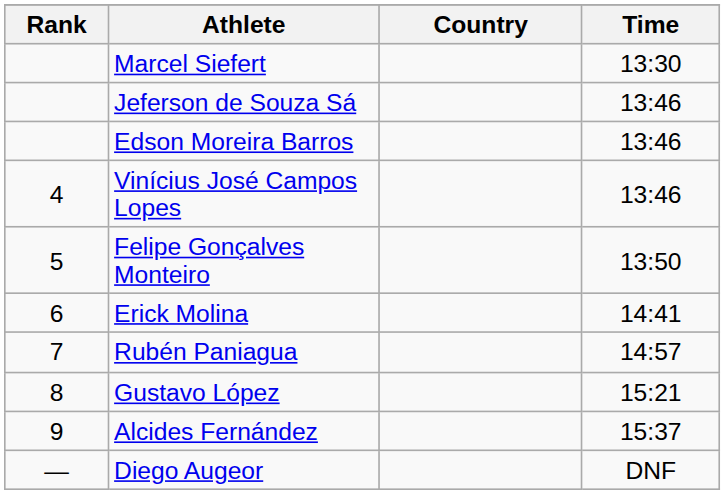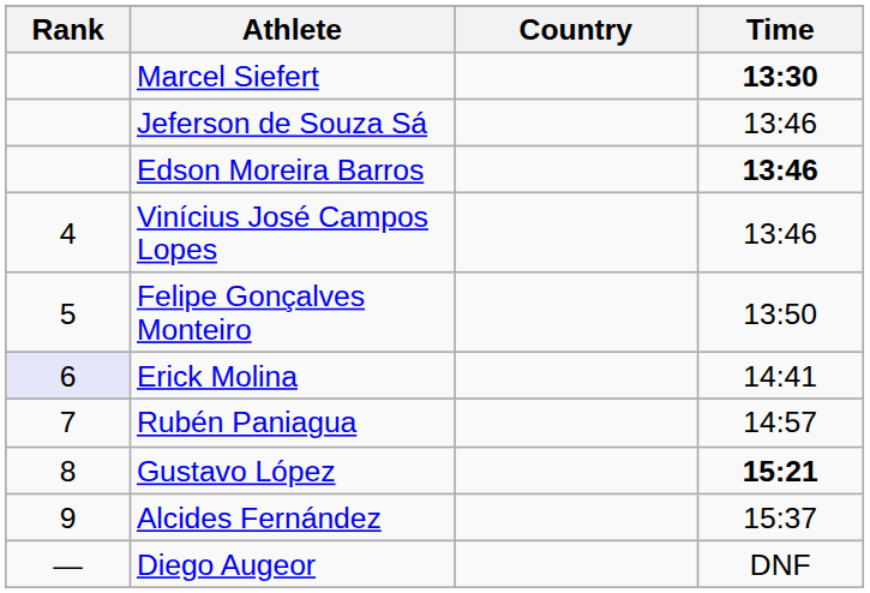Marcel Siefert | Time: normal -> bold
Edson Moreira Barros | Time: normal -> bold
Erick Molina | Rank: no background -> lavender background
Gustavo López | Time: normal -> bold
